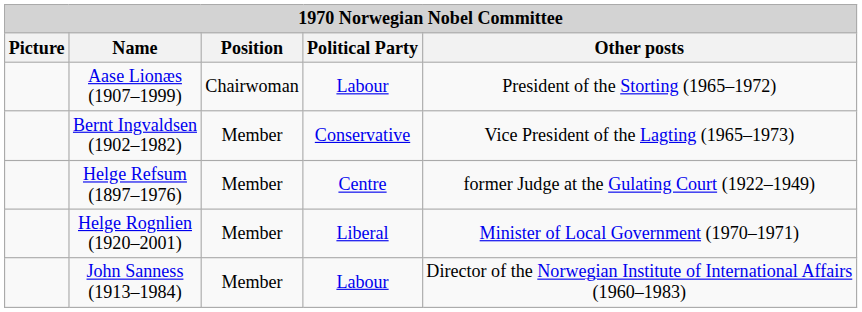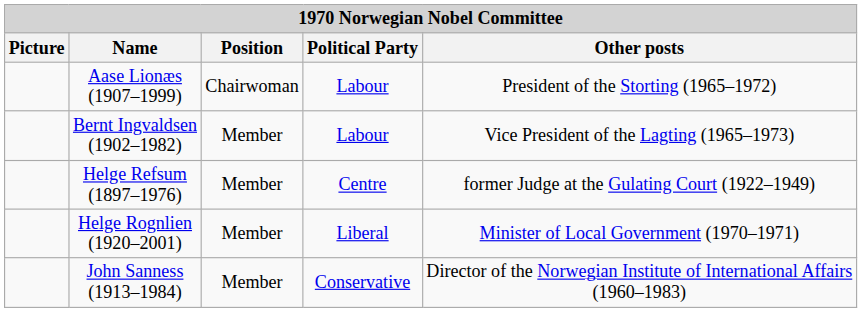Bernt Ingvaldsen (1902–1982) | Political Party: Conservative -> Labour
John Sanness (1913–1984) | Political Party: Labour -> Conservative
